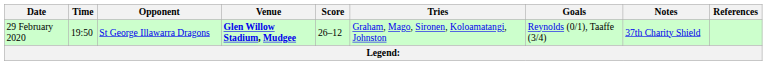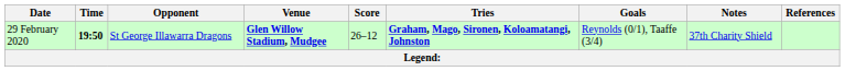29 February 2020 | Time: normal -> bold
29 February 2020 | Tries: normal -> bold
